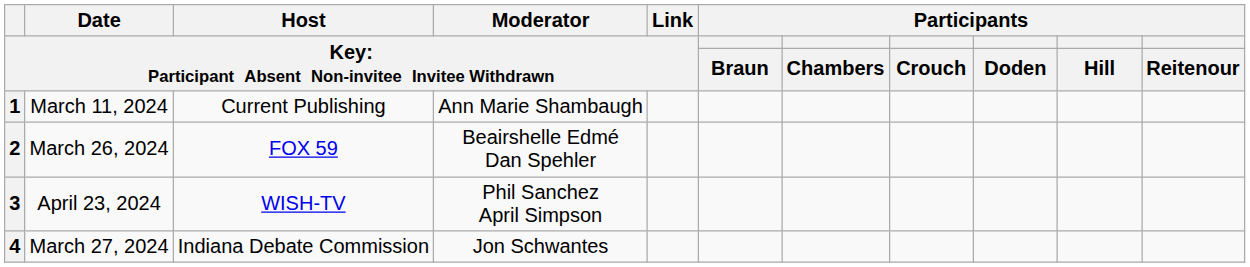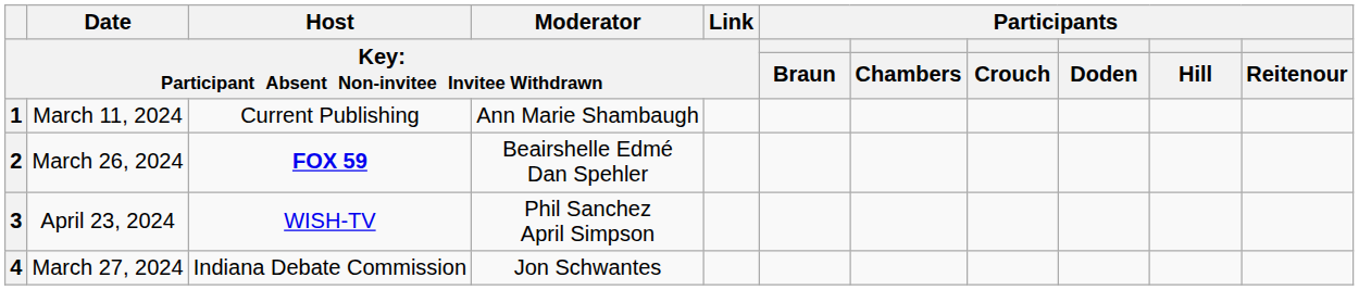2 | column 3: normal -> bold
